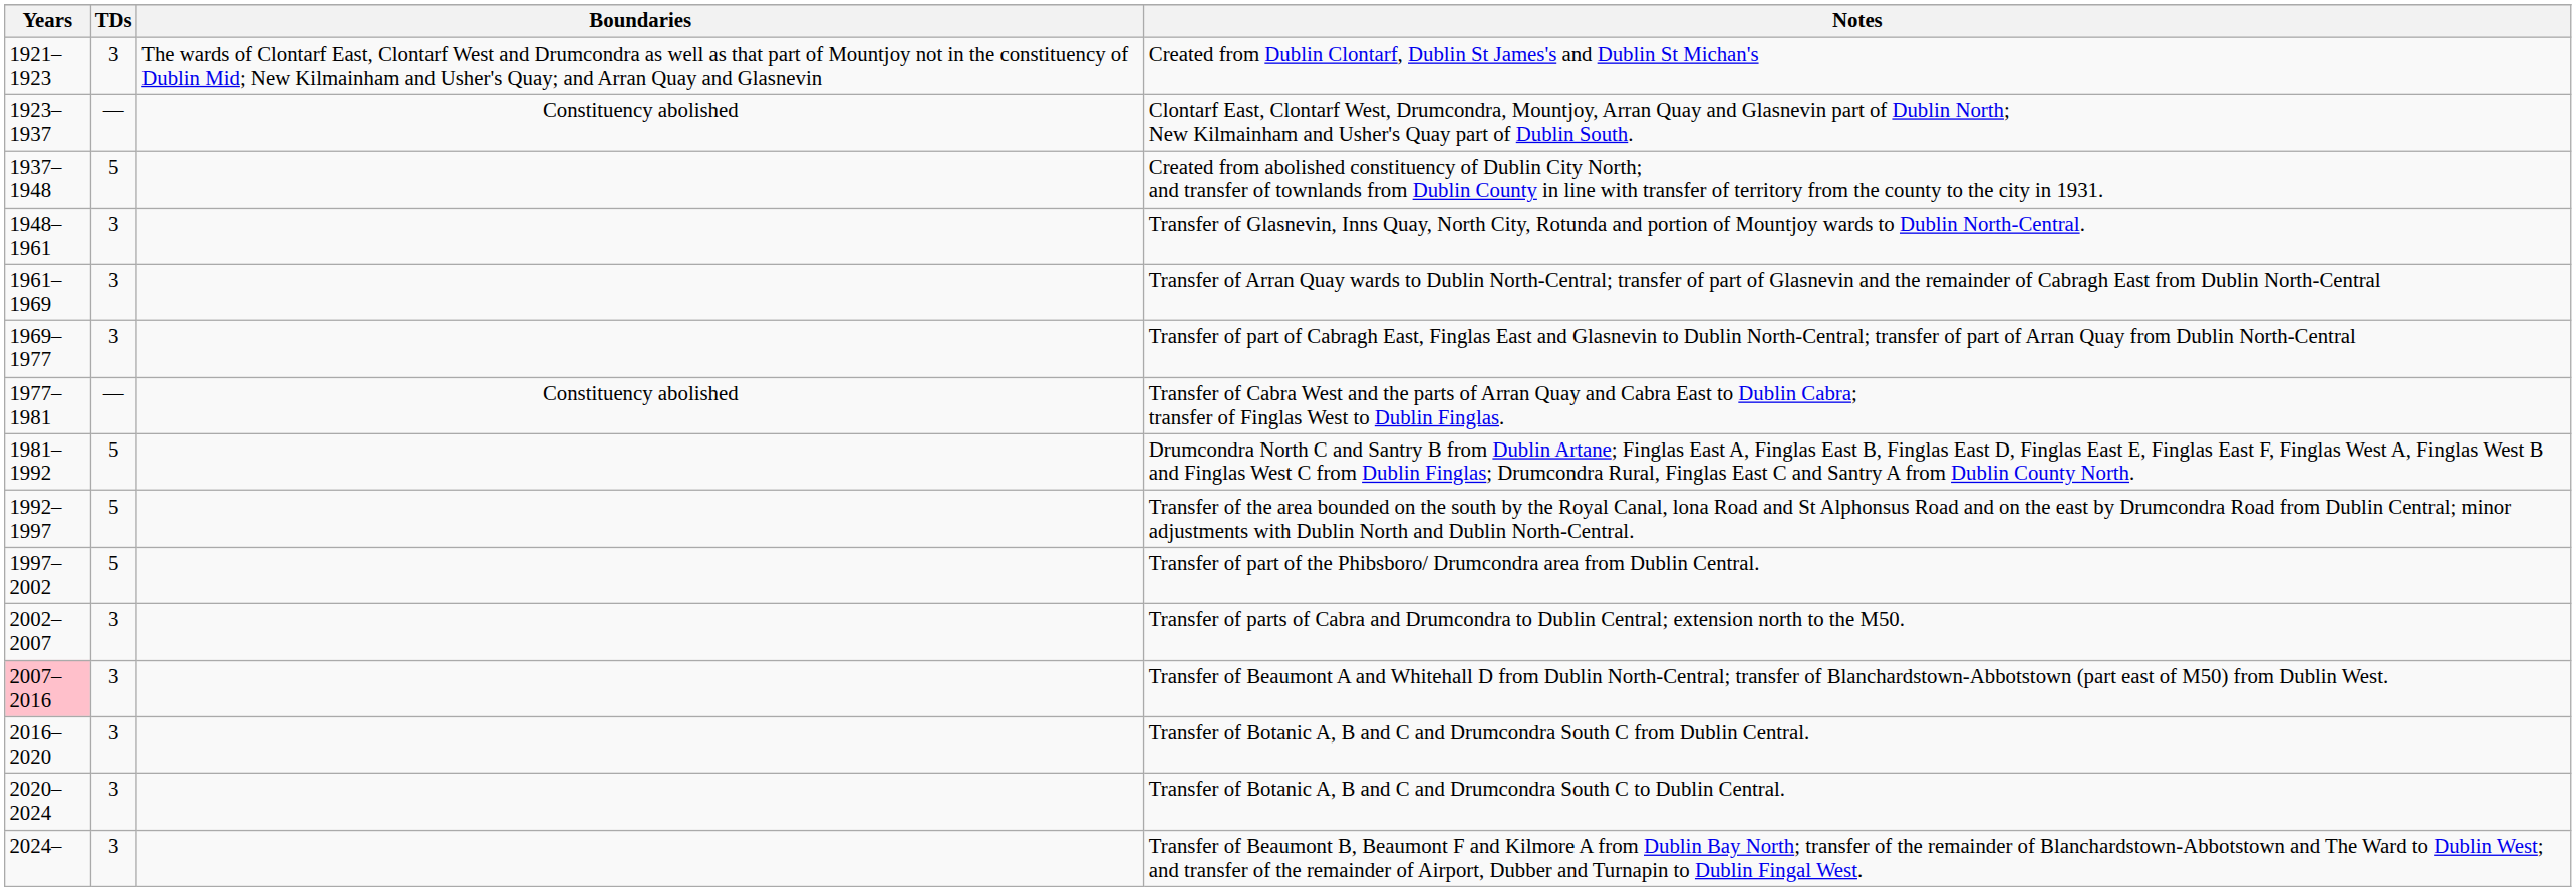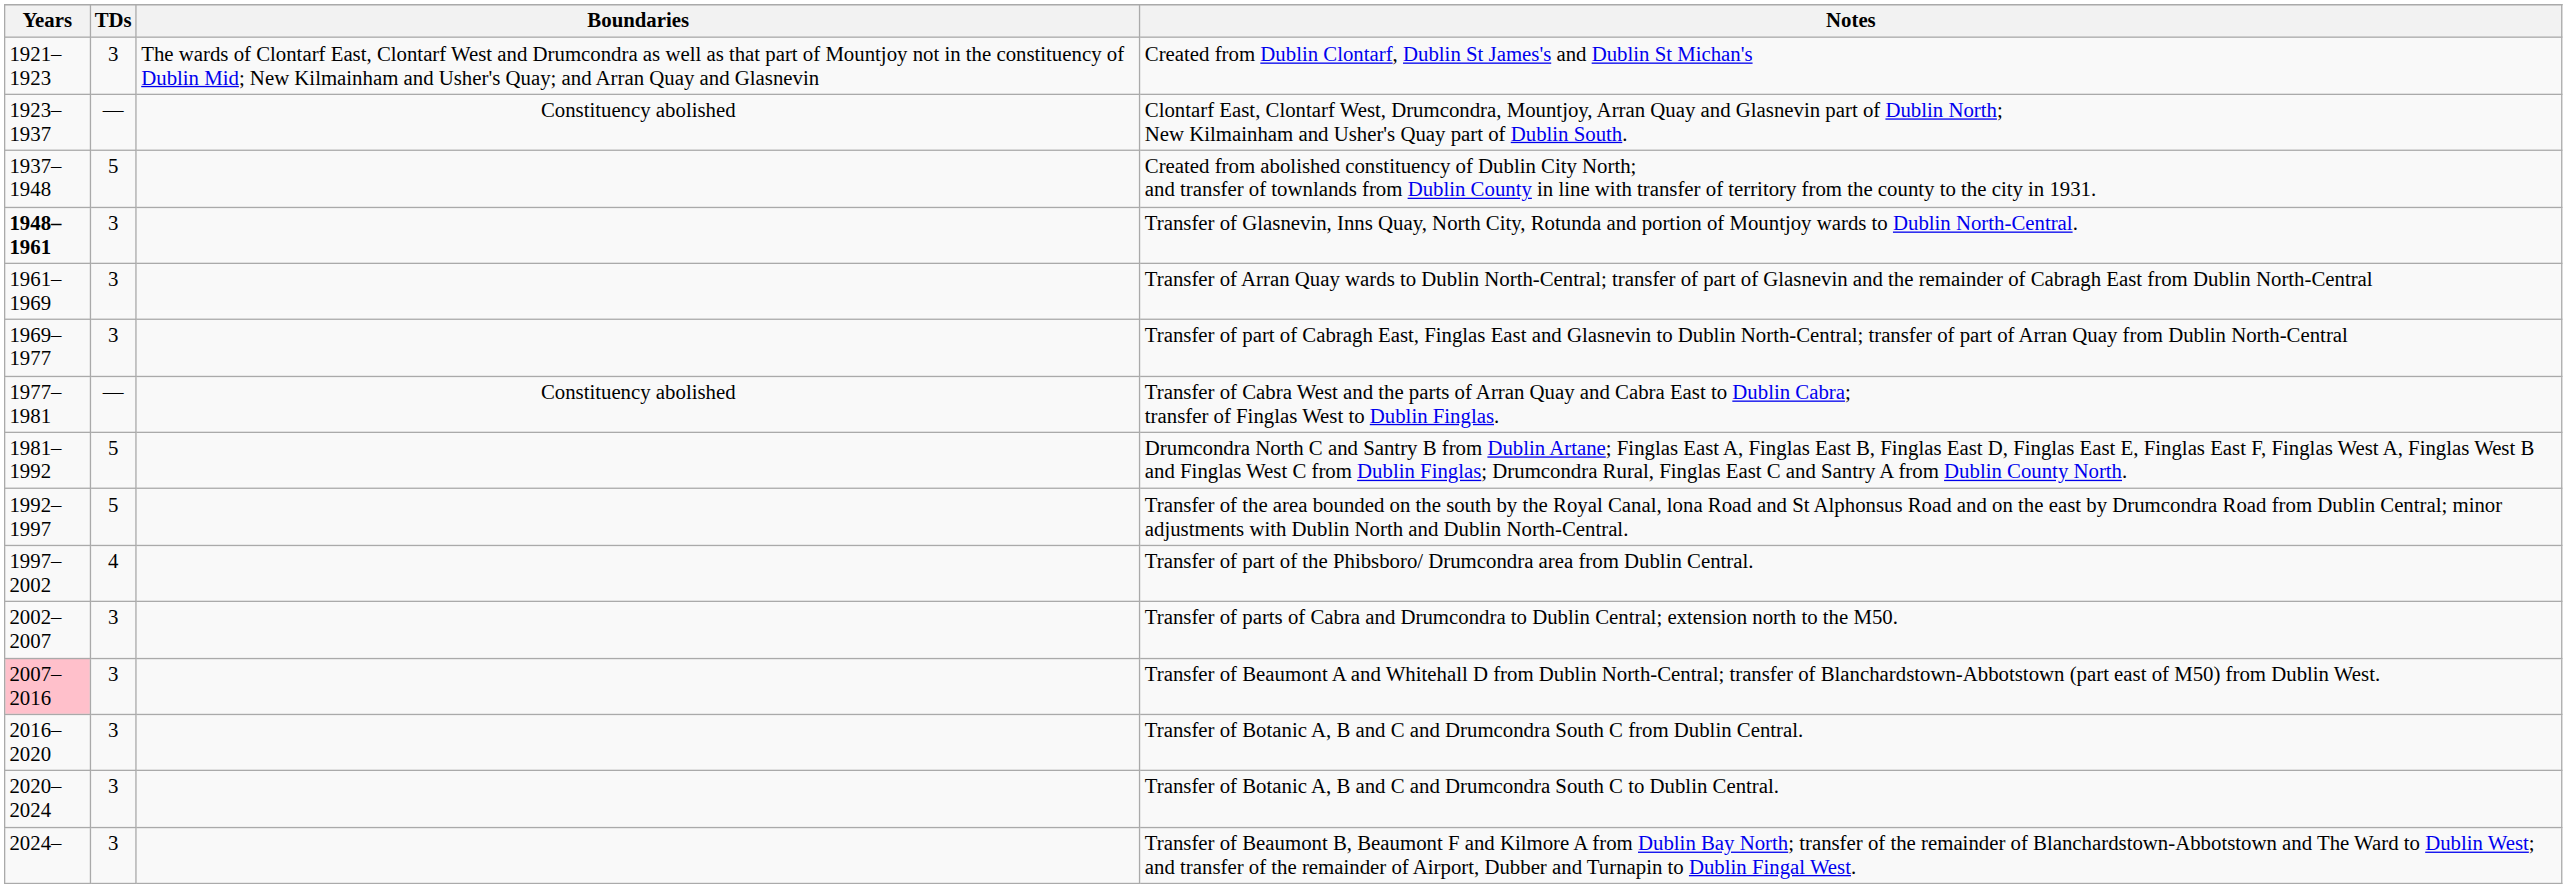row 5 | Years: normal -> bold
row 11 | TDs: 5 -> 4
